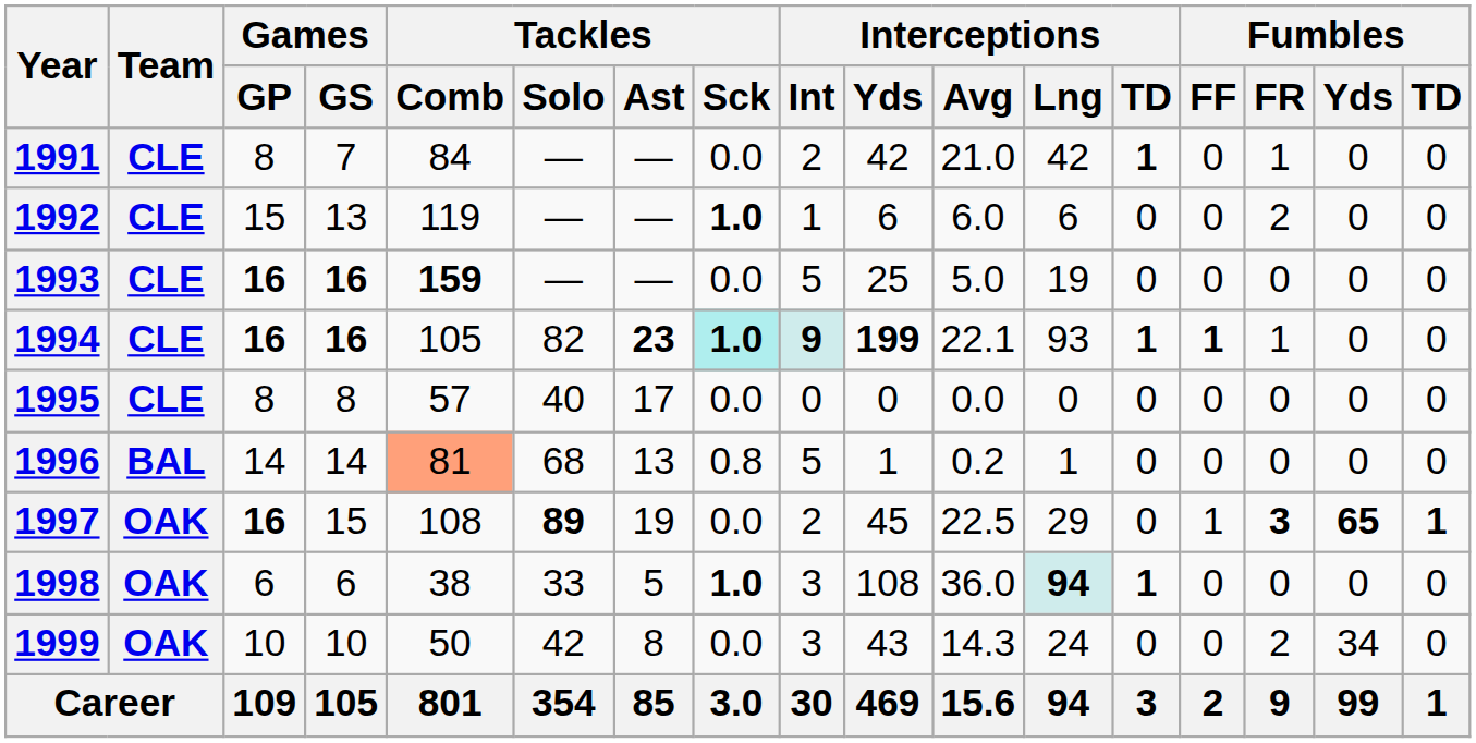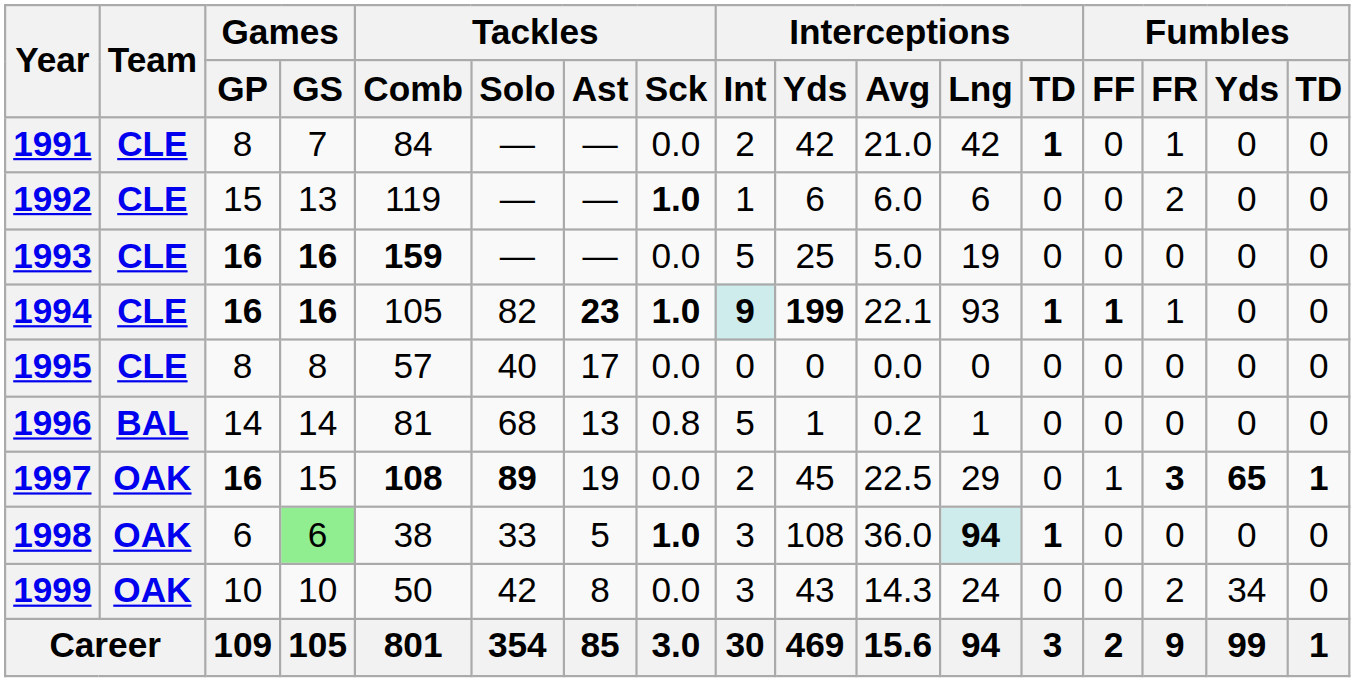1994 | Tackles / Sck: paleturquoise background -> no background
1996 | Tackles / Comb: lightsalmon background -> no background
1997 | Tackles / Comb: normal -> bold
1998 | Games / GS: no background -> lightgreen background
